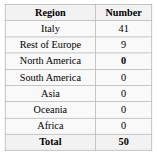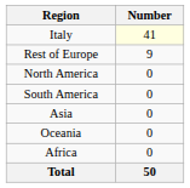Italy | Number: no background -> lightyellow background
North America | Number: bold -> normal
